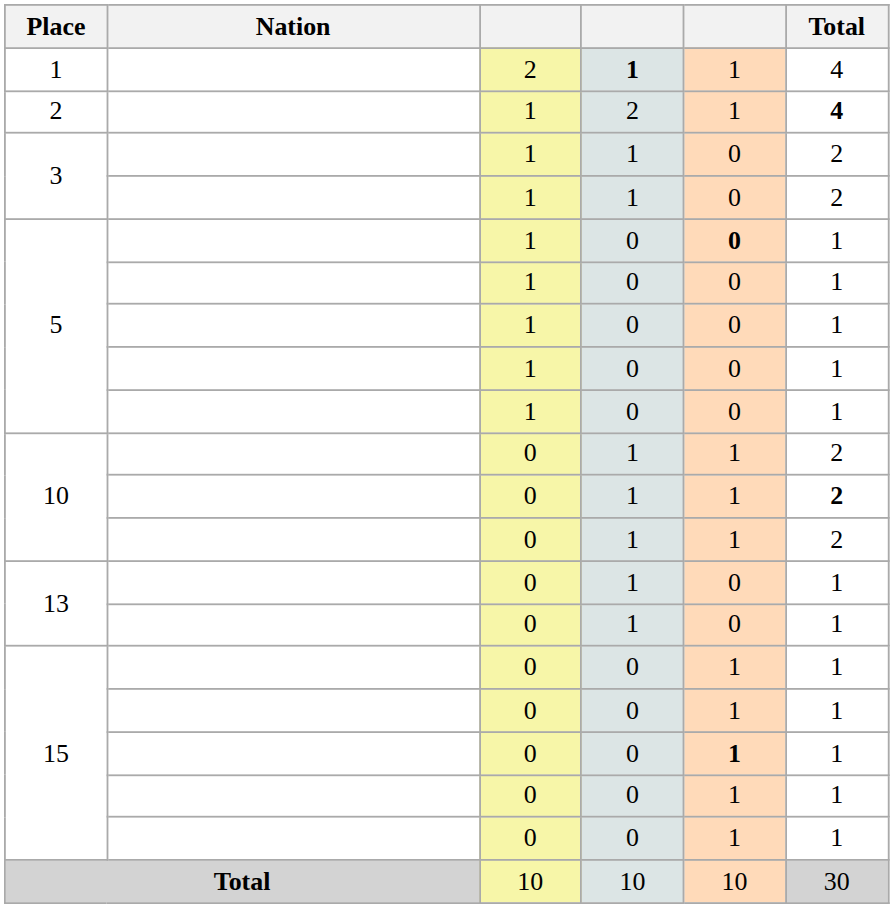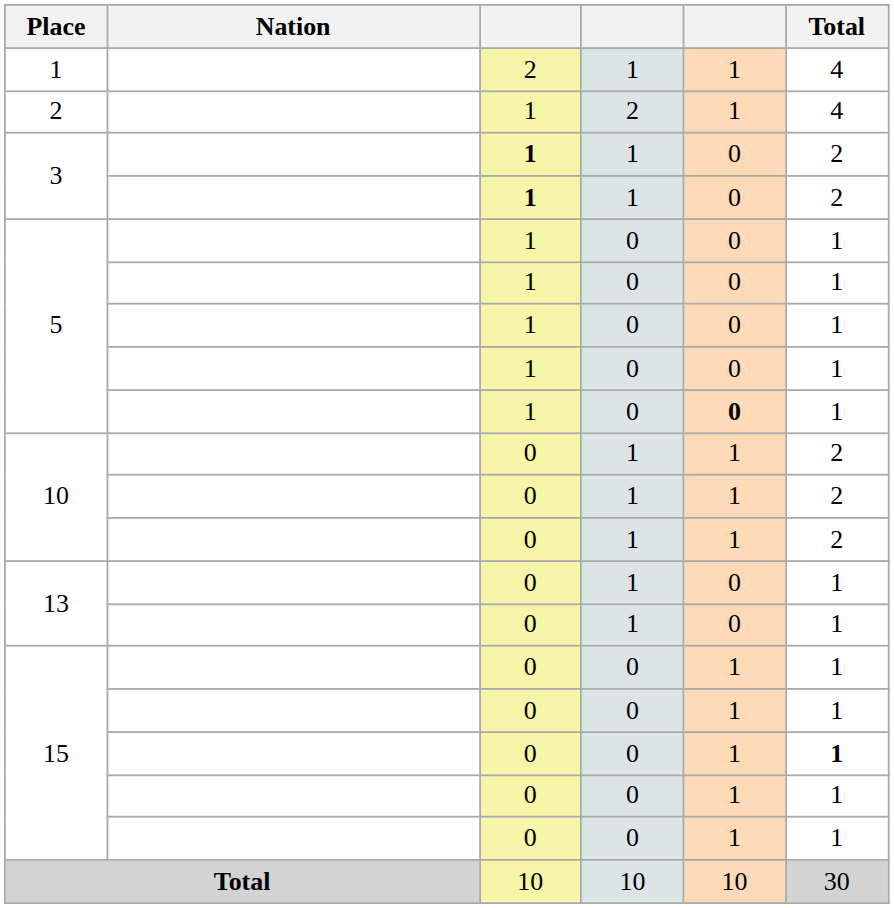row 2 | column 4: bold -> normal
row 3 | Total: bold -> normal
row 4 | column 3: normal -> bold
row 5 | column 3: normal -> bold
row 6 | column 5: bold -> normal
row 10 | column 5: normal -> bold
row 12 | Total: bold -> normal
row 18 | column 5: bold -> normal
row 18 | Total: normal -> bold
